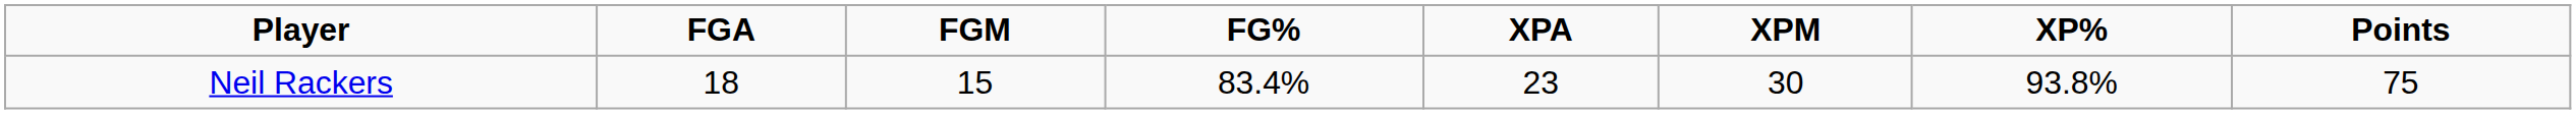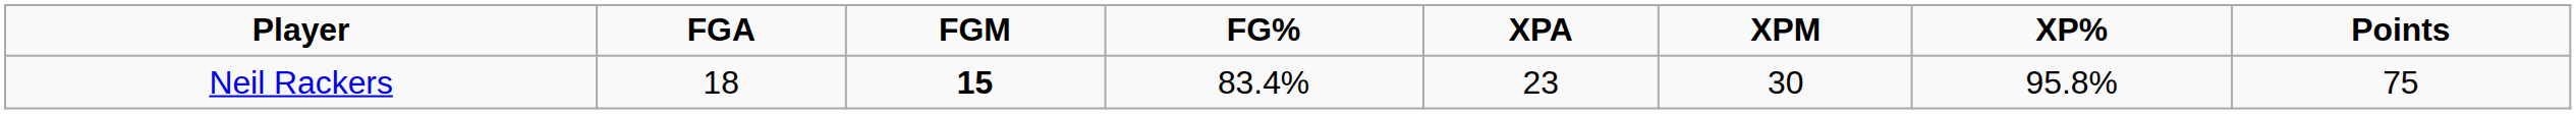Neil Rackers | FGM: normal -> bold
Neil Rackers | XP%: 93.8% -> 95.8%
